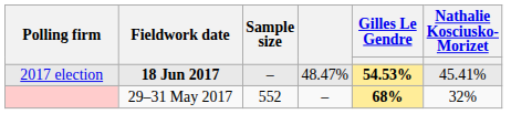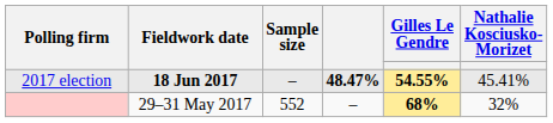2017 election | column 4: normal -> bold
2017 election | Gilles Le Gendre: 54.53% -> 54.55%
